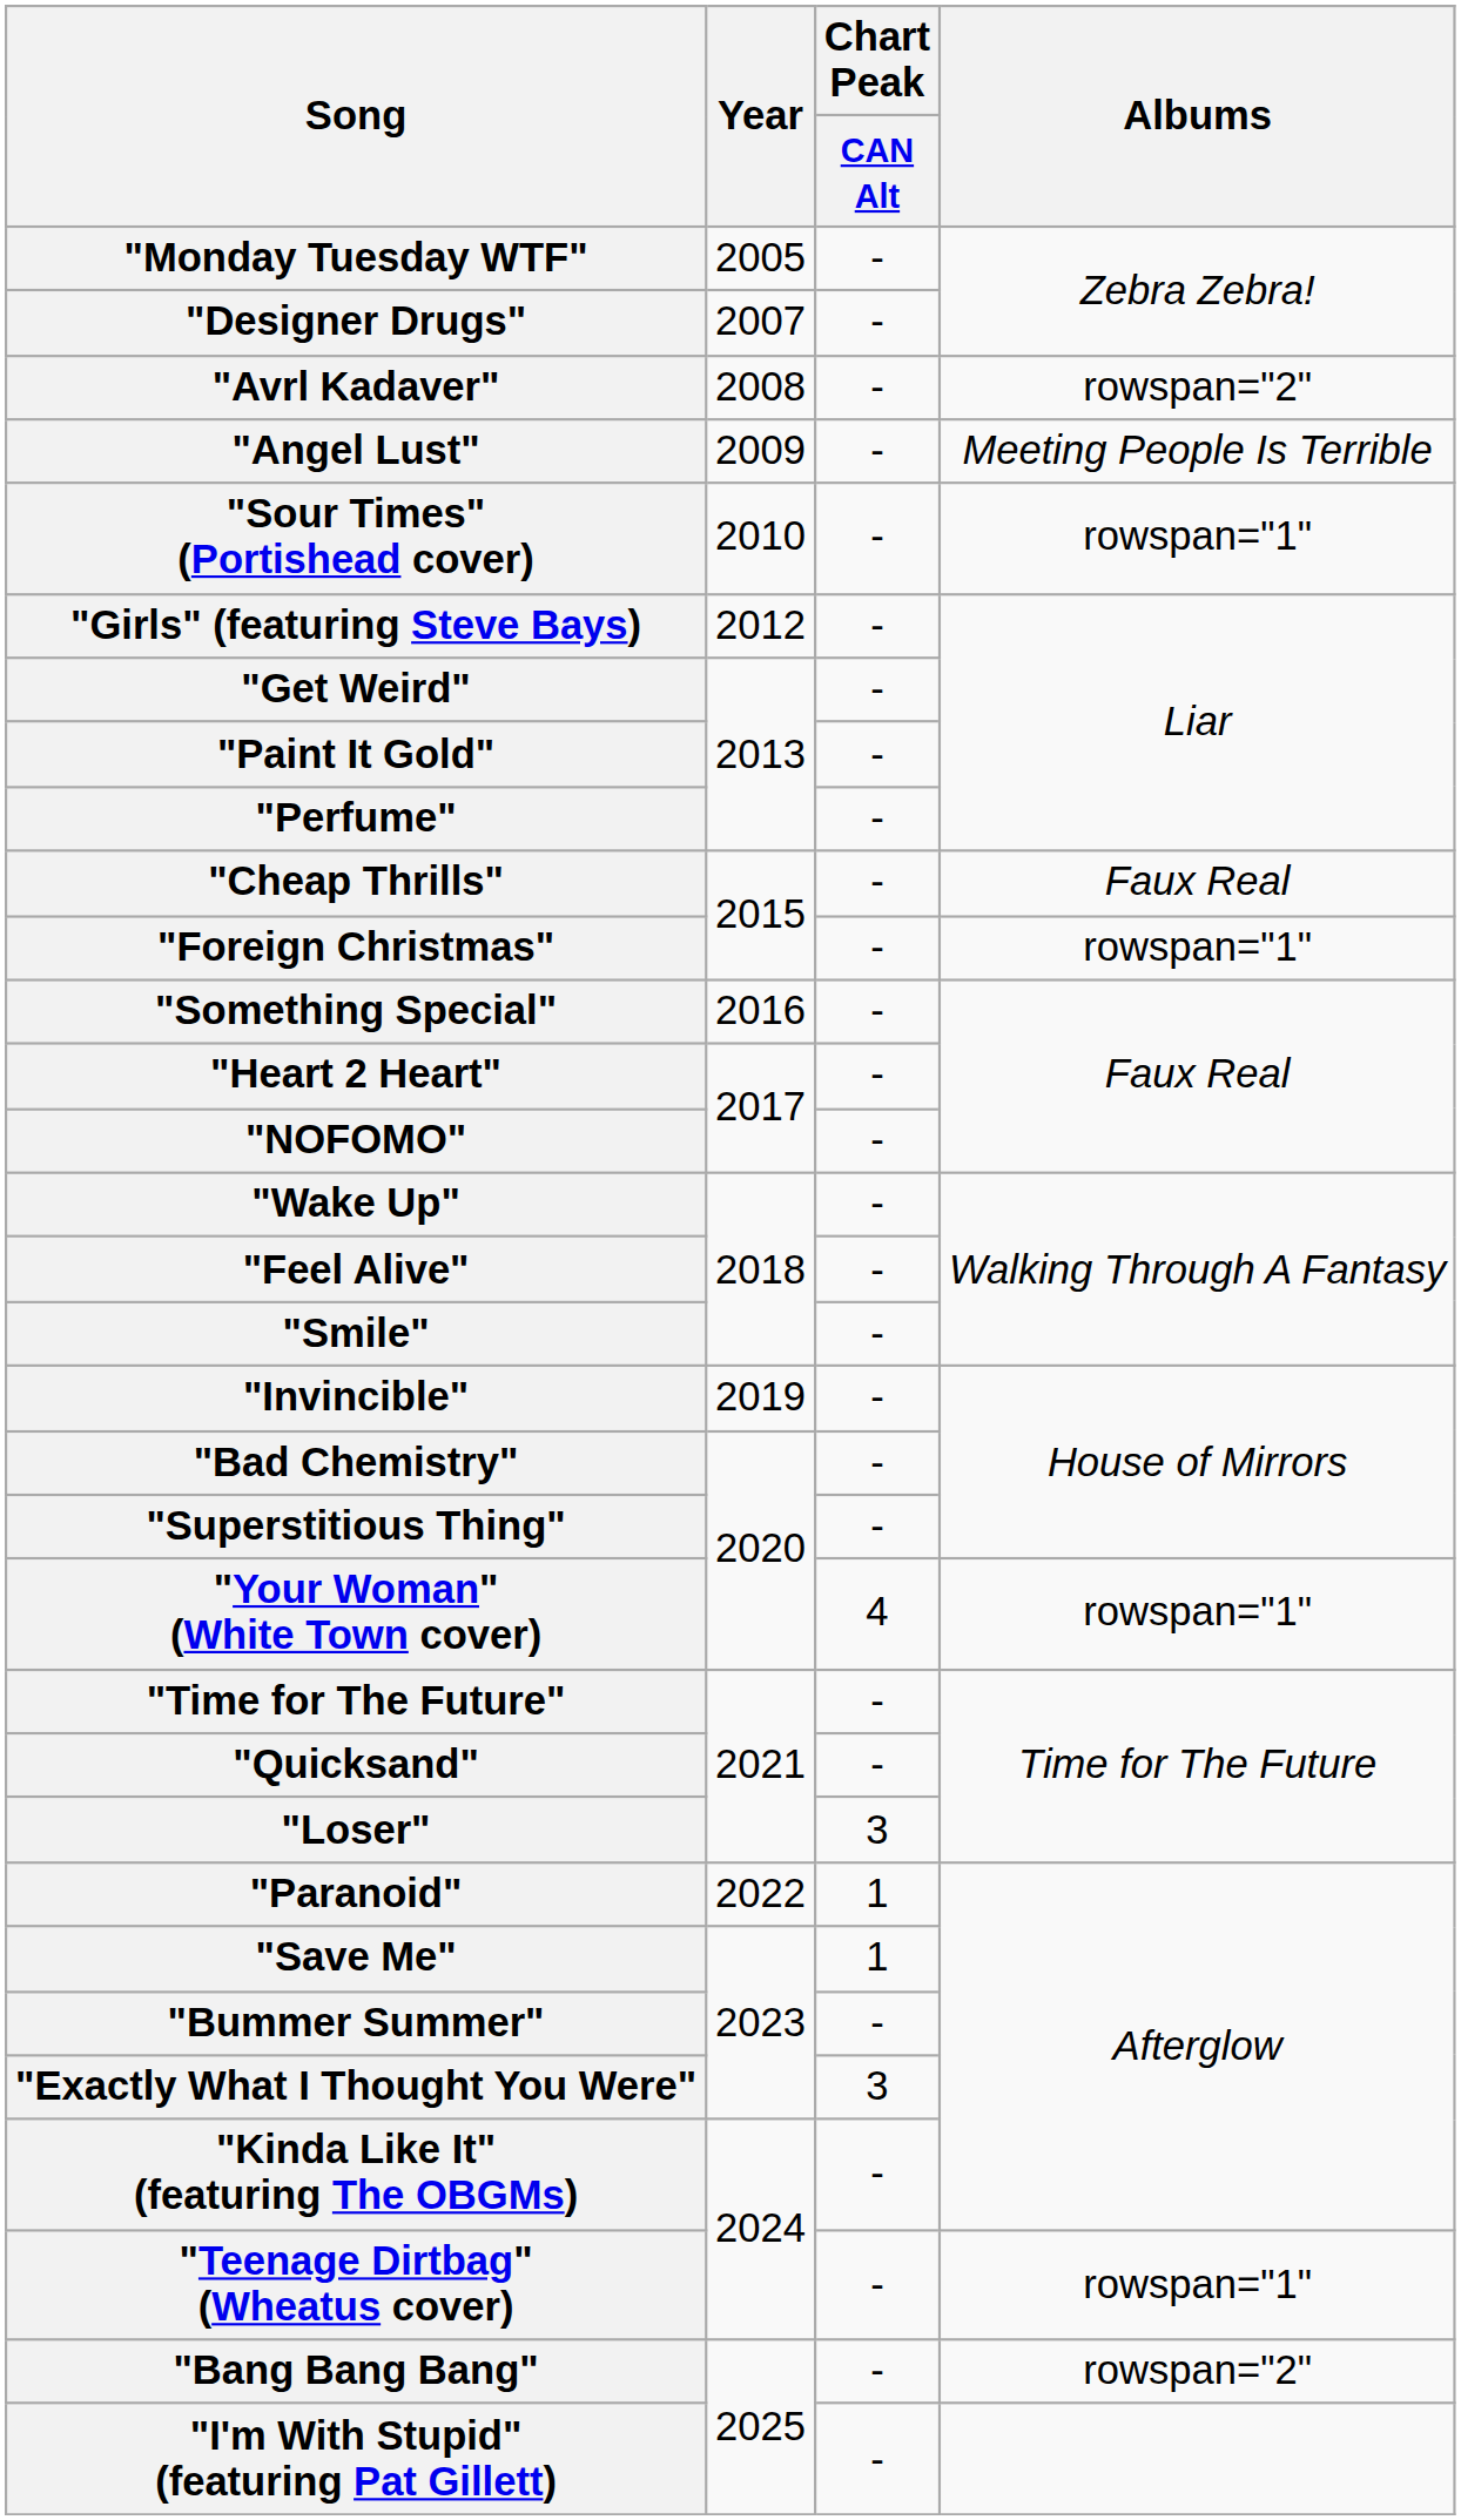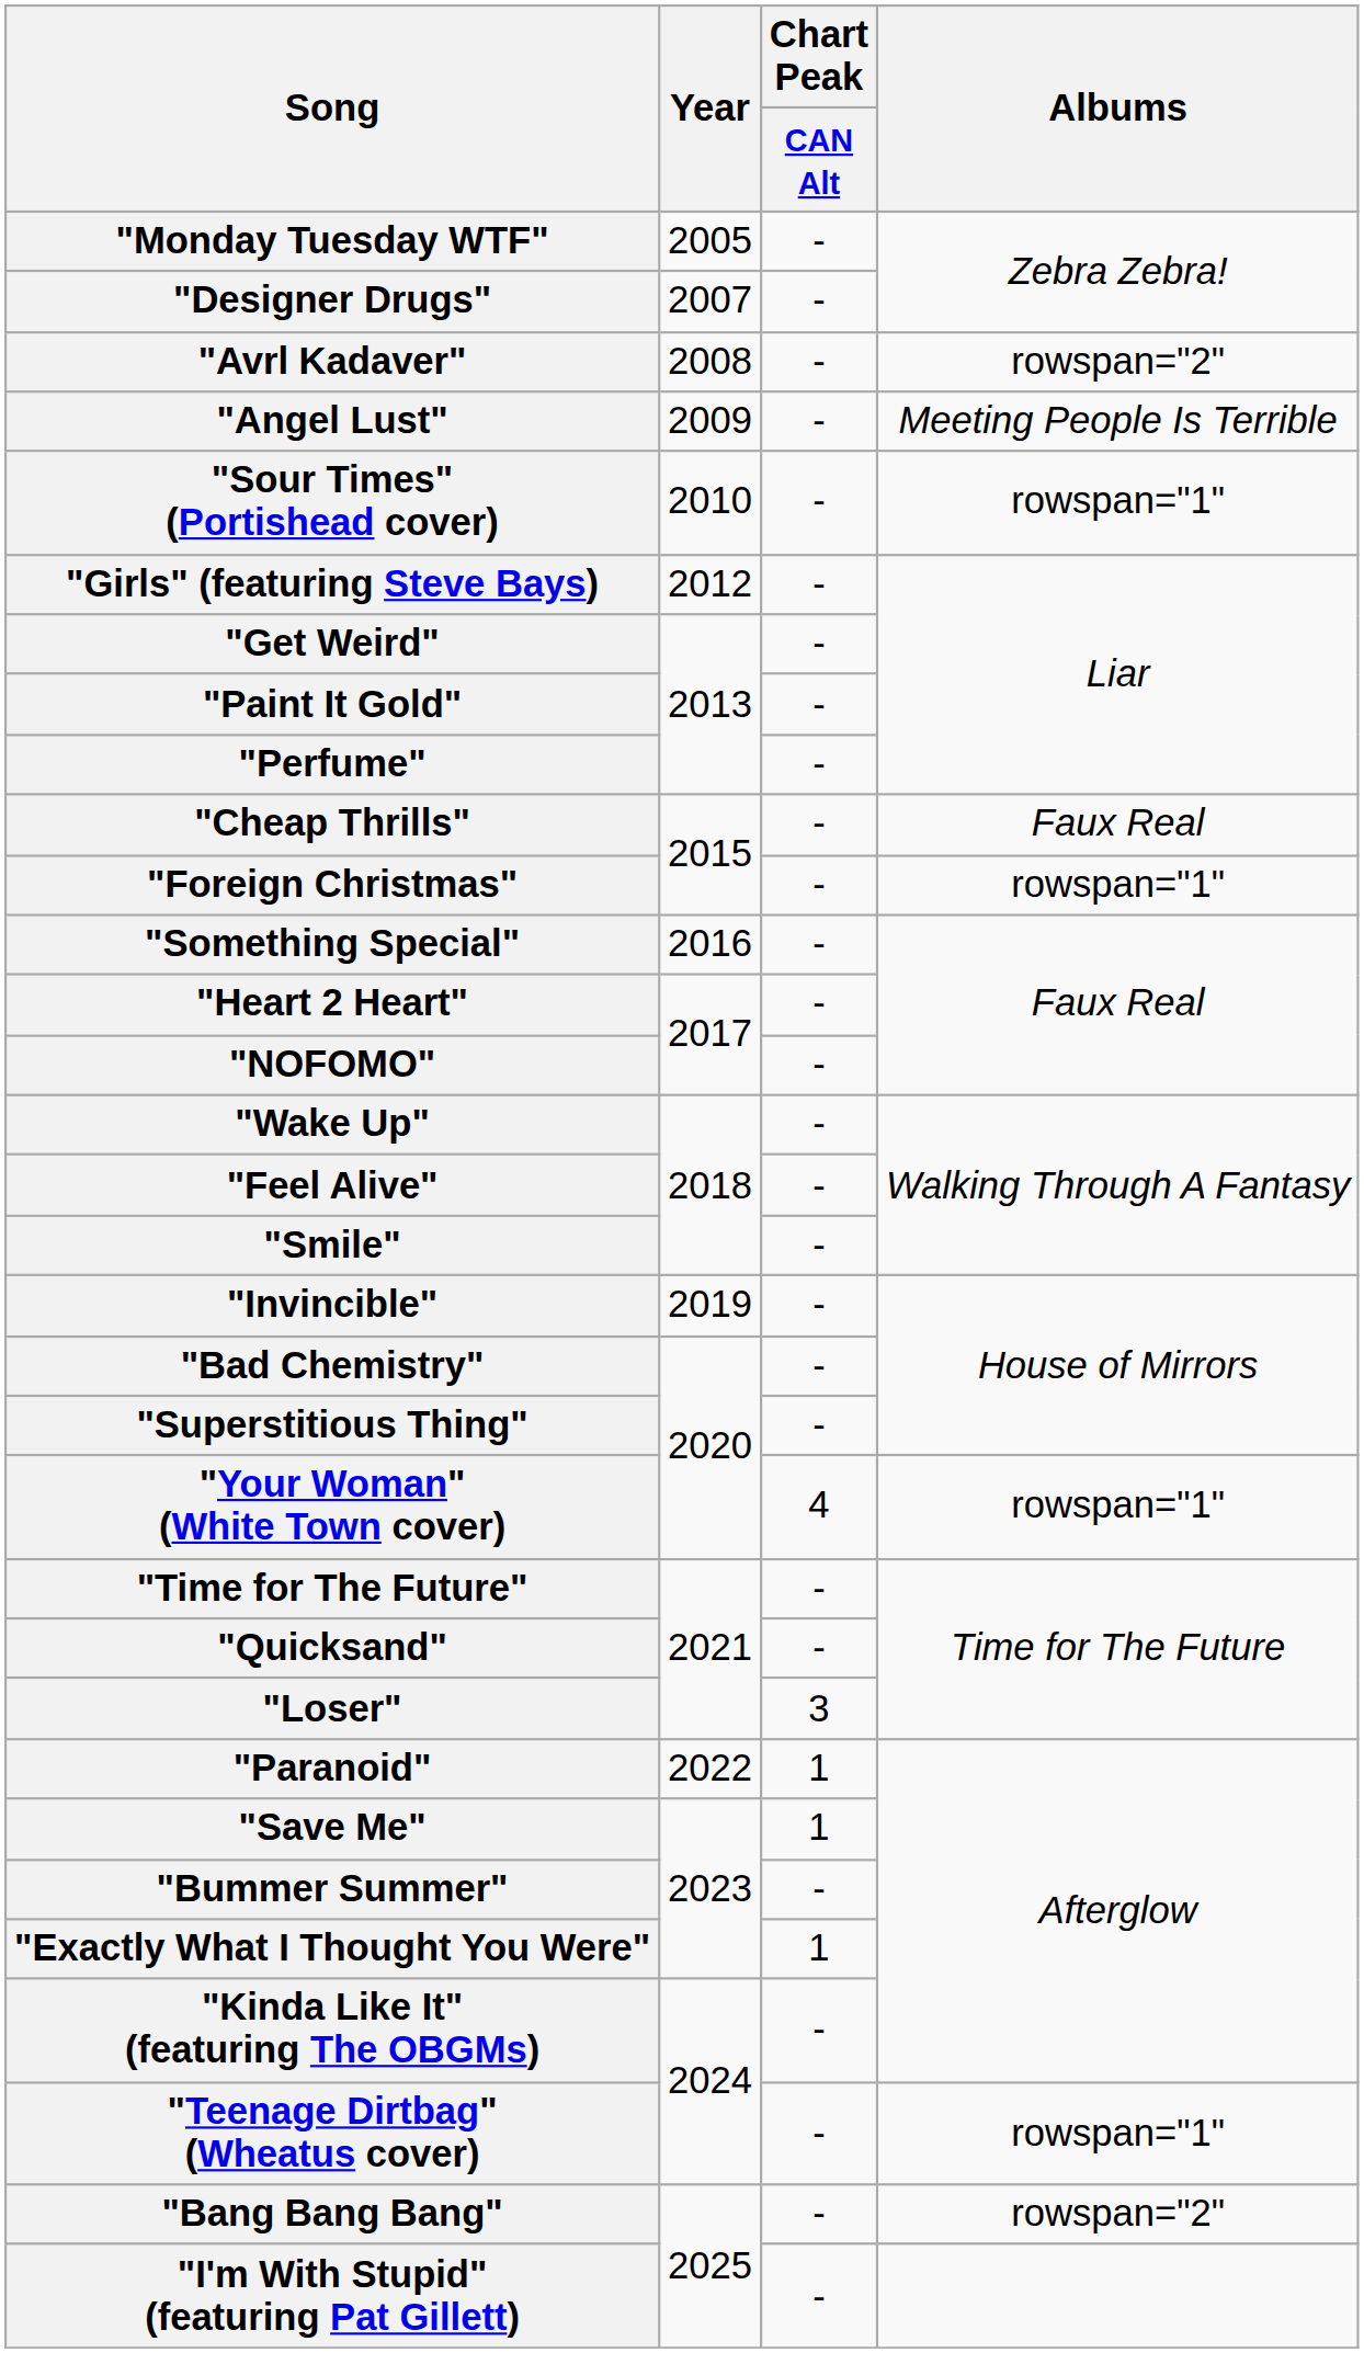"Exactly What I Thought You Were" | Chart Peak / CAN Alt: 3 -> 1
